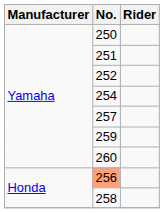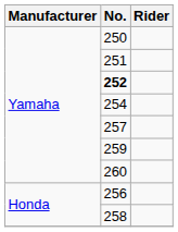252 | No.: normal -> bold
256 | No.: lightsalmon background -> no background
